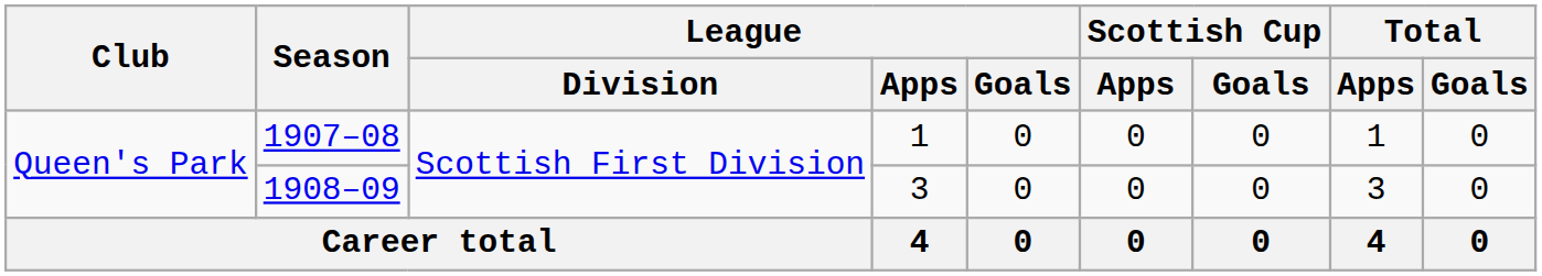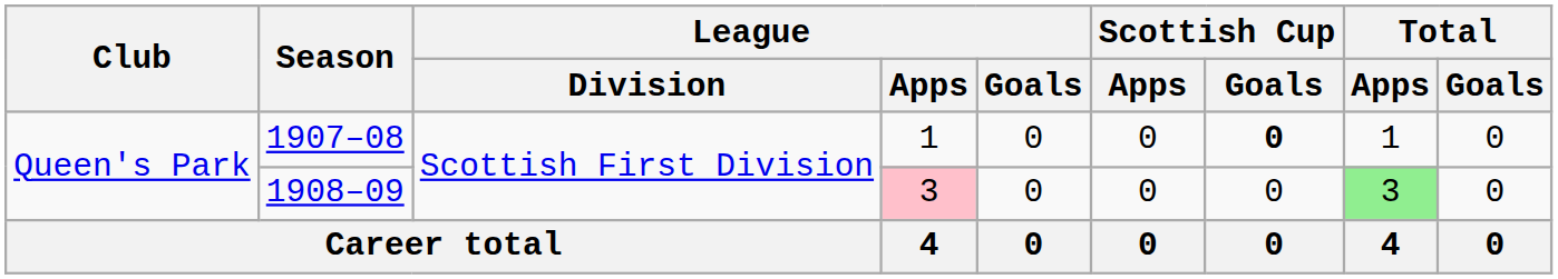1907–08 | Scottish Cup / Goals: normal -> bold
1908–09 | League / Apps: no background -> pink background
1908–09 | Total / Apps: no background -> lightgreen background
